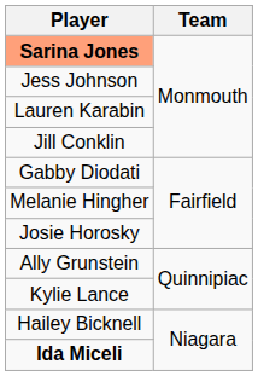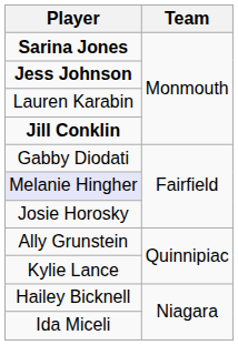Sarina Jones | Player: lightsalmon background -> no background
Jess Johnson | Player: normal -> bold
Jill Conklin | Player: normal -> bold
Melanie Hingher | Player: no background -> lavender background
Ida Miceli | Player: bold -> normal
